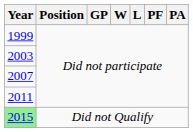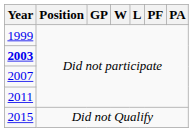2003 | Year: normal -> bold
2015 | Year: lightgreen background -> no background
